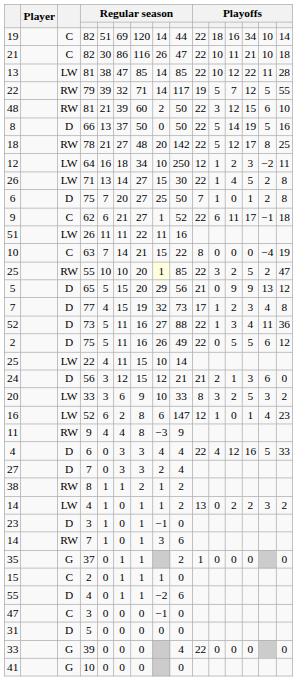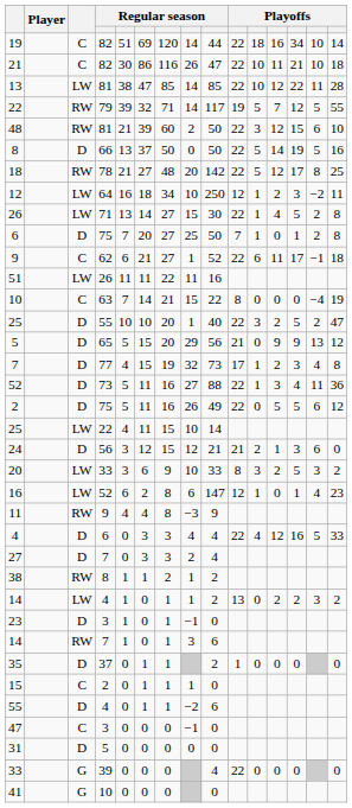25 / 55 | column 3: RW -> D
25 / 55 | column 8: lightyellow background -> no background
25 / 55 | column 9: 85 -> 40
35 | column 3: G -> D
